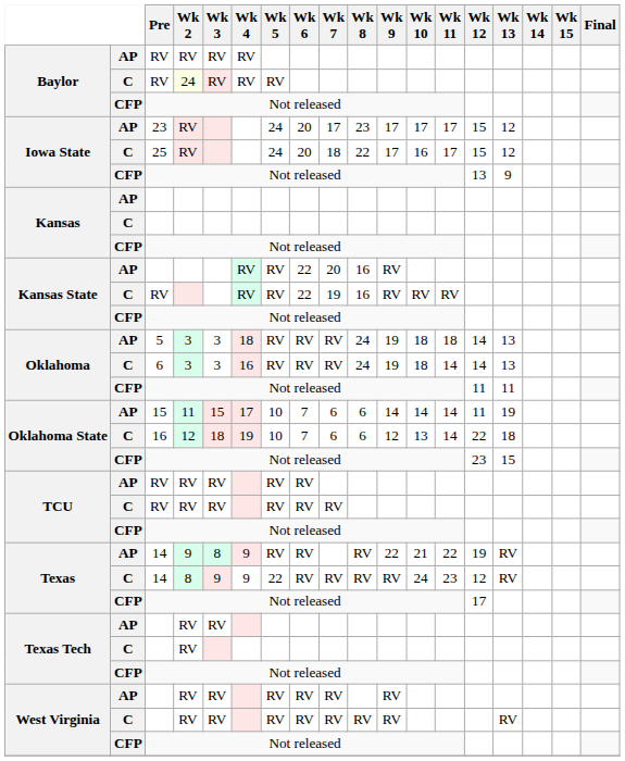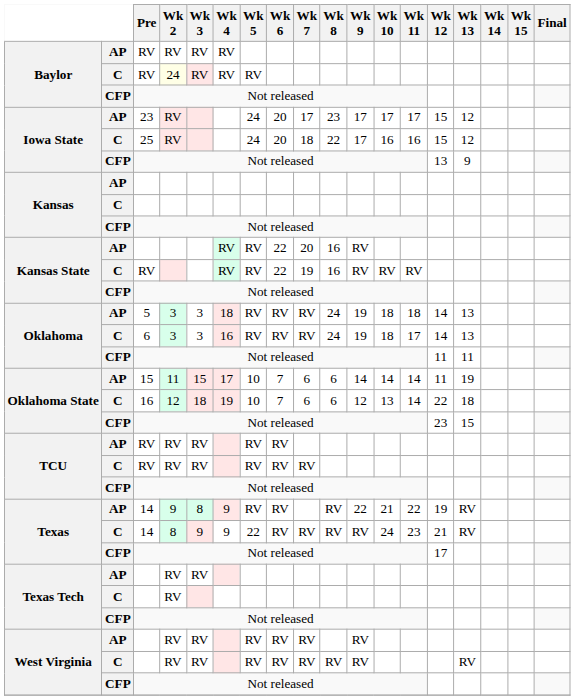Iowa State / C | Wk 11: 17 -> 16
Oklahoma / C | Wk 11: 14 -> 17
Texas / C | Wk 12: 12 -> 21
